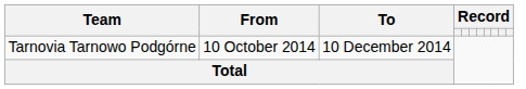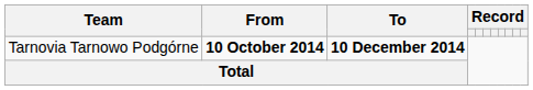Tarnovia Tarnowo Podgórne | From: normal -> bold
Tarnovia Tarnowo Podgórne | To: normal -> bold
